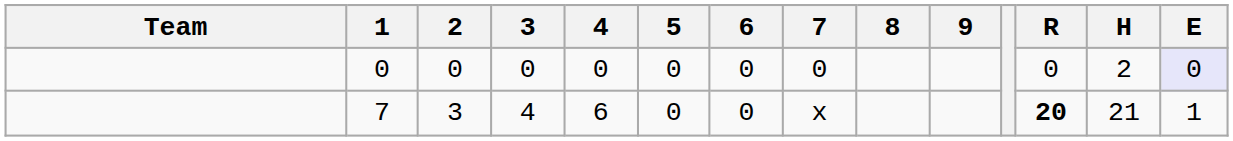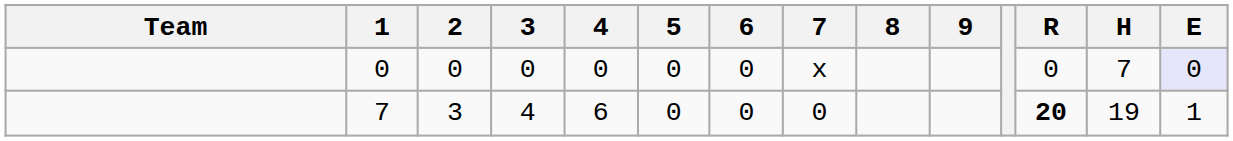row 2 | 7: 0 -> x
row 2 | H: 2 -> 7
row 3 | 7: x -> 0
row 3 | H: 21 -> 19
